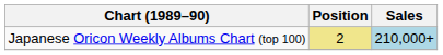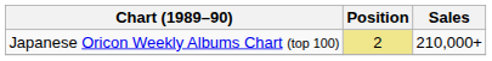Japanese Oricon Weekly Albums Chart (top 100) | Sales: lightblue background -> no background
